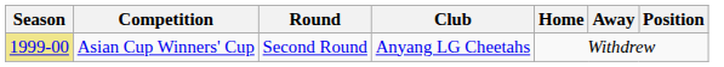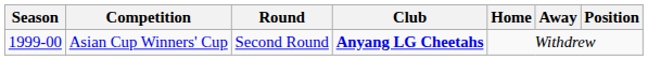Asian Cup Winners' Cup | Season: khaki background -> no background
Asian Cup Winners' Cup | Club: normal -> bold
